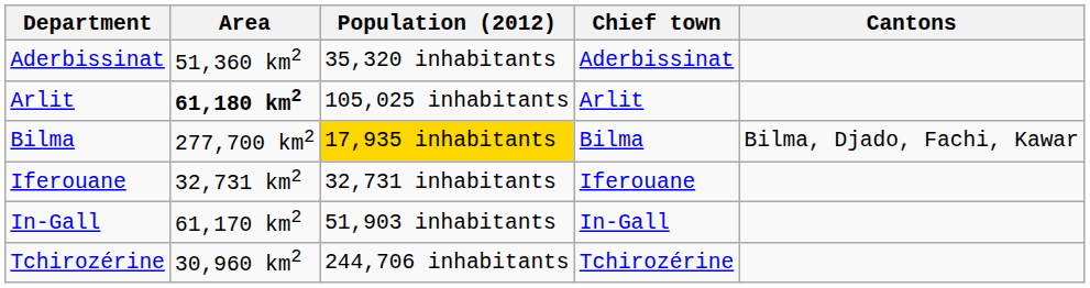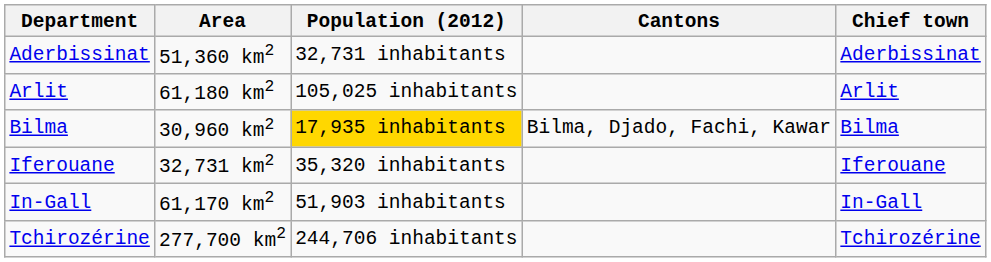columns swapped: Chief town <-> Cantons
row 2 | Population (2012): 35,320 inhabitants -> 32,731 inhabitants
row 3 | Area: bold -> normal
row 4 | Area: 277,700 km2 -> 30,960 km2
row 5 | Population (2012): 32,731 inhabitants -> 35,320 inhabitants
row 7 | Area: 30,960 km2 -> 277,700 km2
